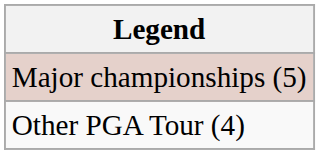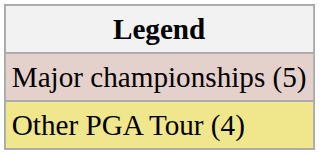row 3 | column 1: no background -> khaki background
